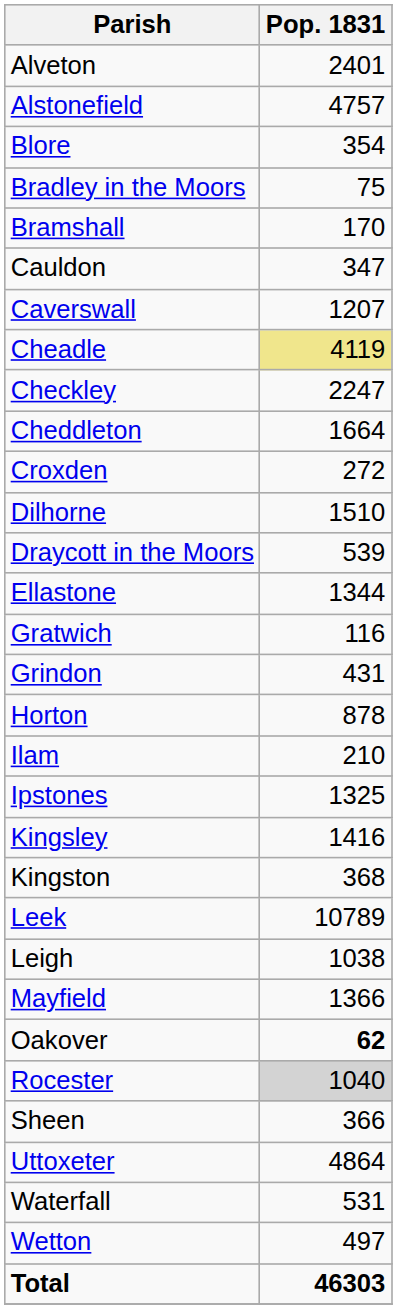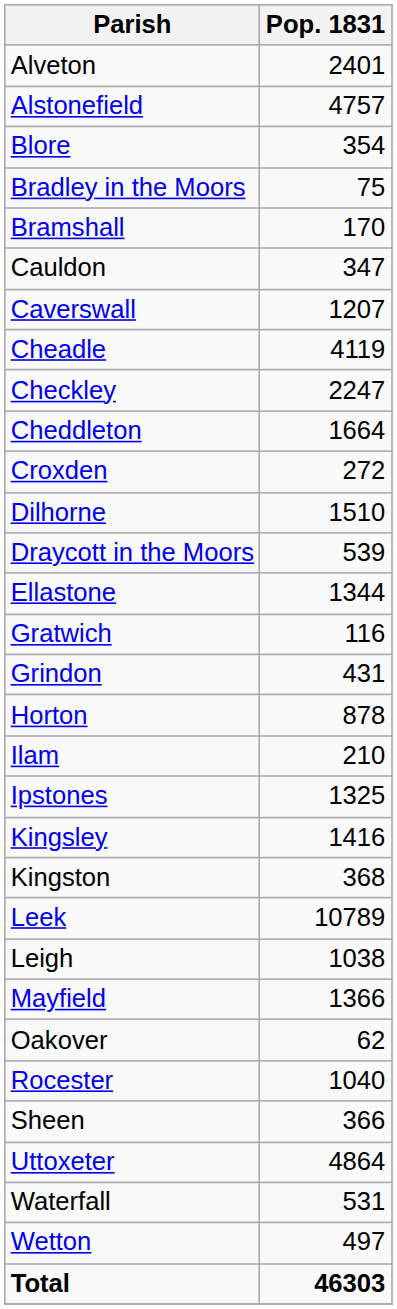Cheadle | Pop. 1831: khaki background -> no background
Oakover | Pop. 1831: bold -> normal
Rocester | Pop. 1831: lightgrey background -> no background
